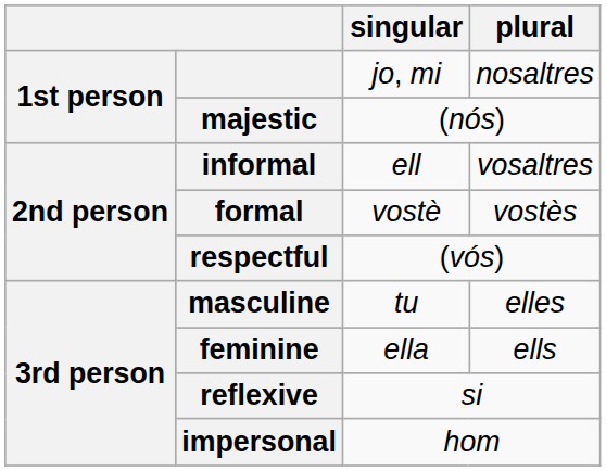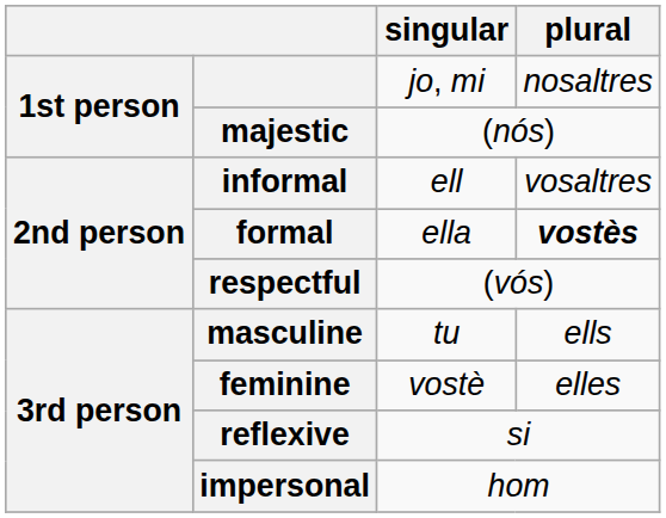formal | singular: vostè -> ella
formal | plural: normal -> bold
masculine | plural: elles -> ells
feminine | singular: ella -> vostè
feminine | plural: ells -> elles
